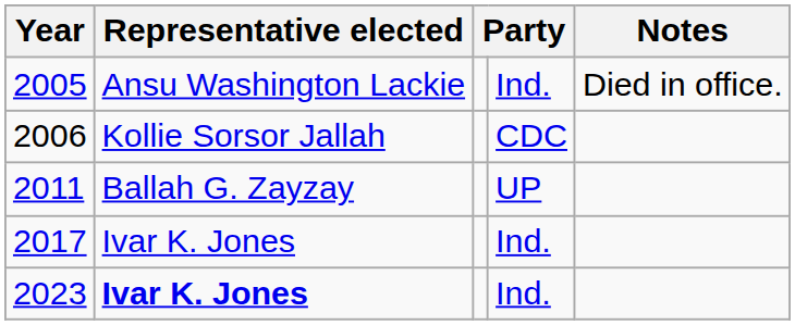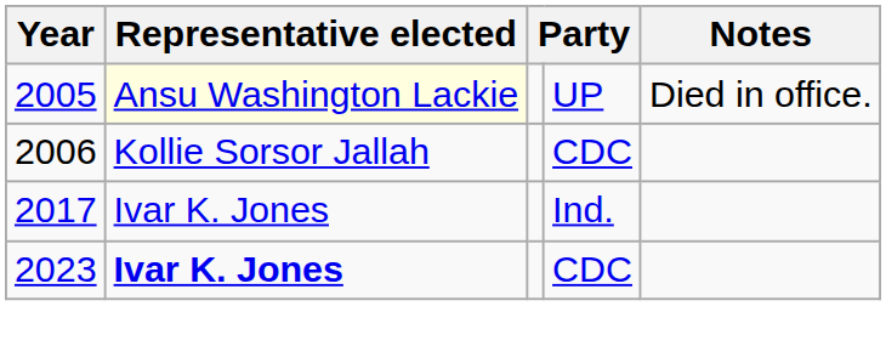2005 | Representative elected: no background -> lightyellow background
2005 | column 4: Ind. -> UP
- row: 2011 | Ballah G. Zayzay | UP
2023 | column 4: Ind. -> CDC
